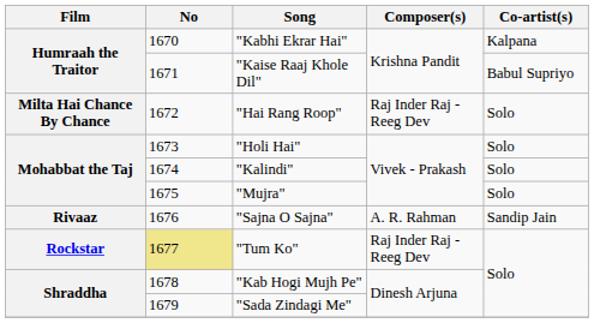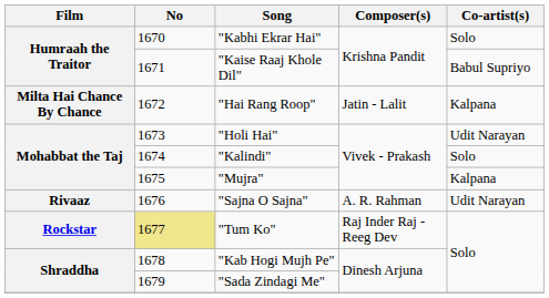"Kabhi Ekrar Hai" | Co-artist(s): Kalpana -> Solo
"Hai Rang Roop" | Composer(s): Raj Inder Raj - Reeg Dev -> Jatin - Lalit
"Hai Rang Roop" | Co-artist(s): Solo -> Kalpana
"Holi Hai" | Co-artist(s): Solo -> Udit Narayan
"Mujra" | Co-artist(s): Solo -> Kalpana
"Sajna O Sajna" | Co-artist(s): Sandip Jain -> Udit Narayan
